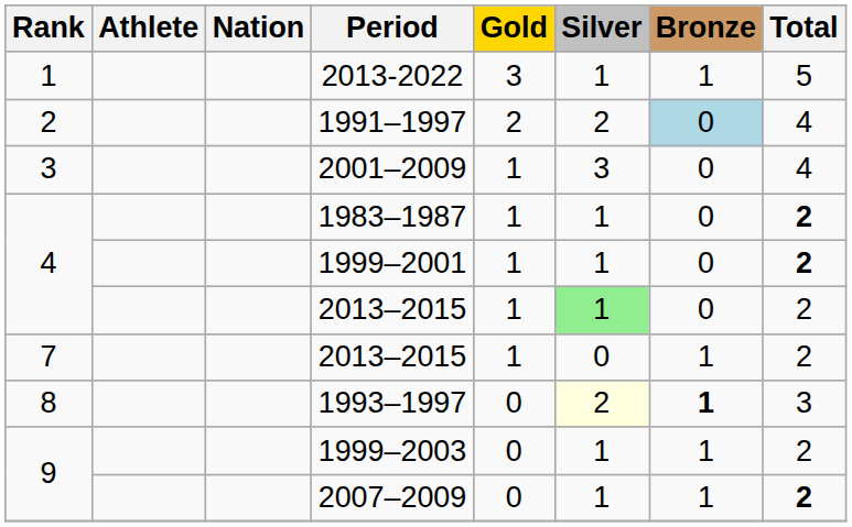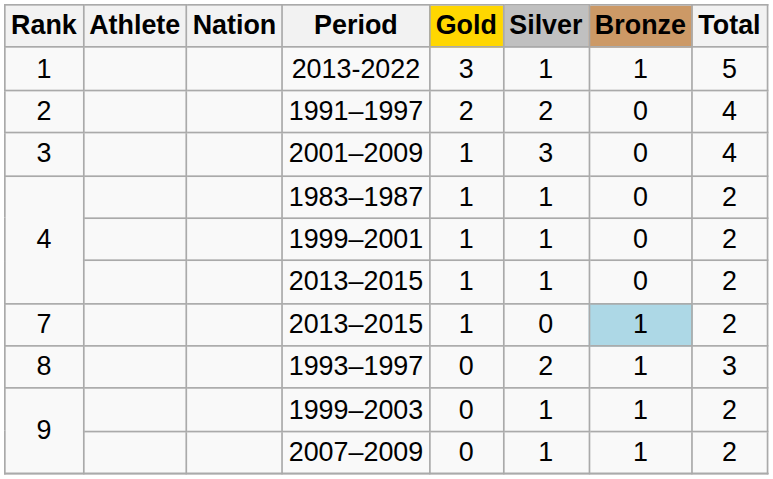1991–1997 | Bronze: lightblue background -> no background
1983–1987 | Total: bold -> normal
1999–2001 | Total: bold -> normal
4 / 2013–2015 | Silver: lightgreen background -> no background
7 / 2013–2015 | Bronze: no background -> lightblue background
1993–1997 | Silver: lightyellow background -> no background
1993–1997 | Bronze: bold -> normal
2007–2009 | Total: bold -> normal
